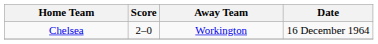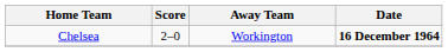Chelsea | Date: normal -> bold
